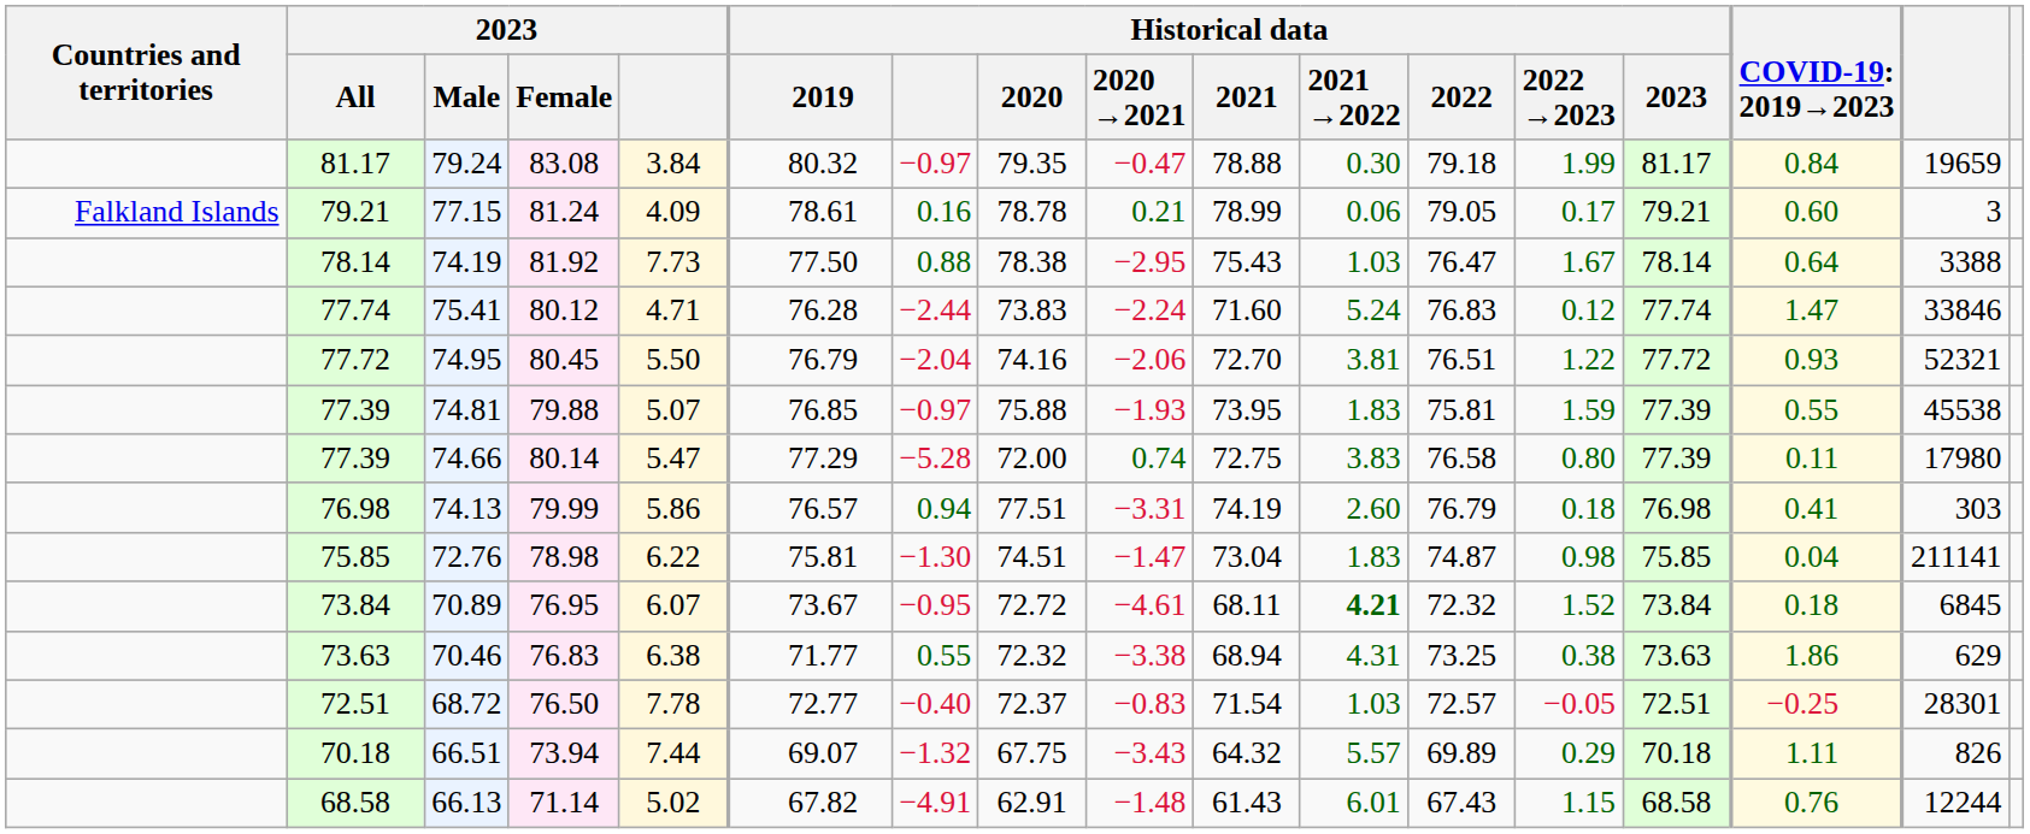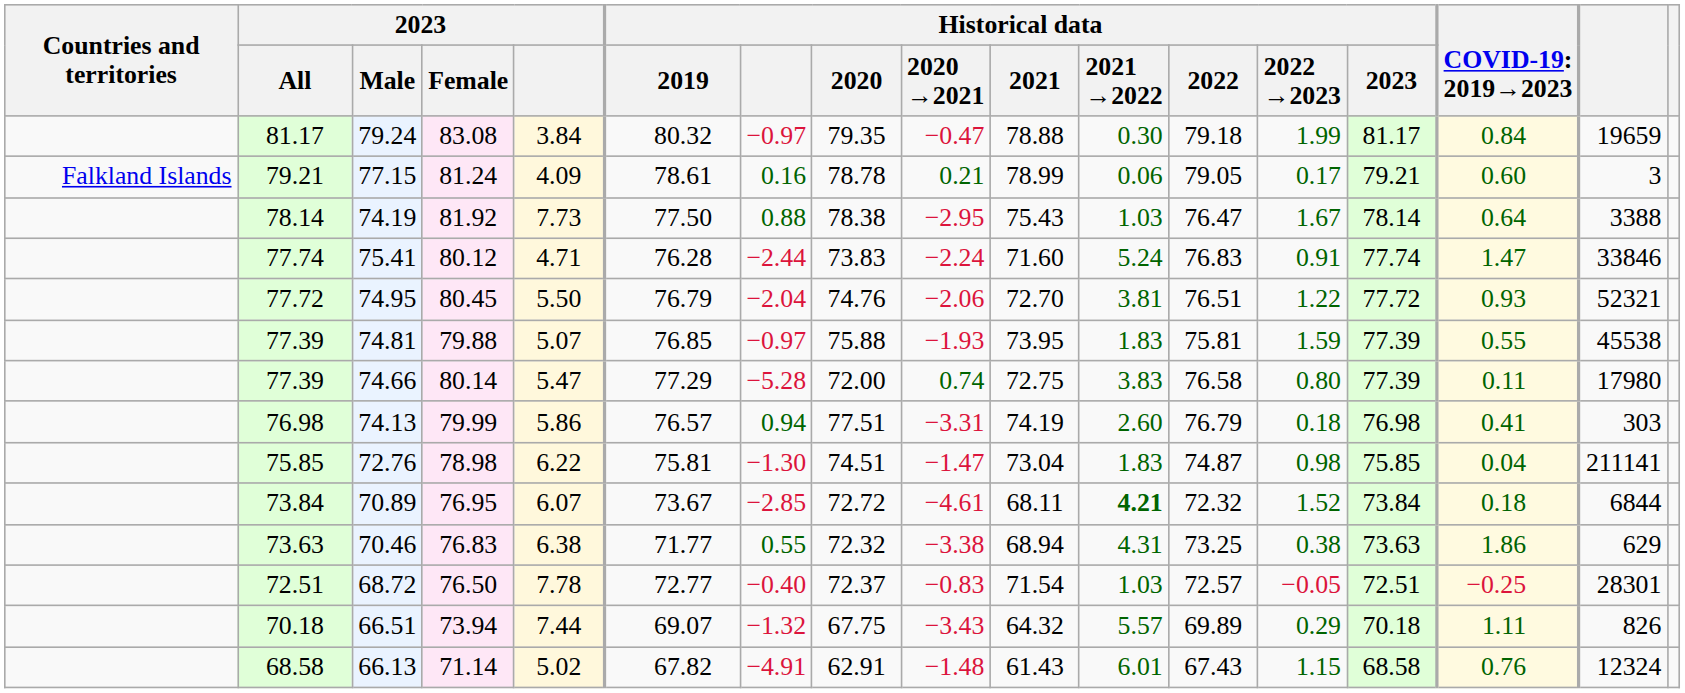75.41 | Historical data / 2022 →2023: 0.12 -> 0.91
74.95 | Historical data / 2020: 74.16 -> 74.76
70.89 | Historical data: −0.95 -> −2.85
70.89 | column 16: 6845 -> 6844
66.13 | column 16: 12244 -> 12324
